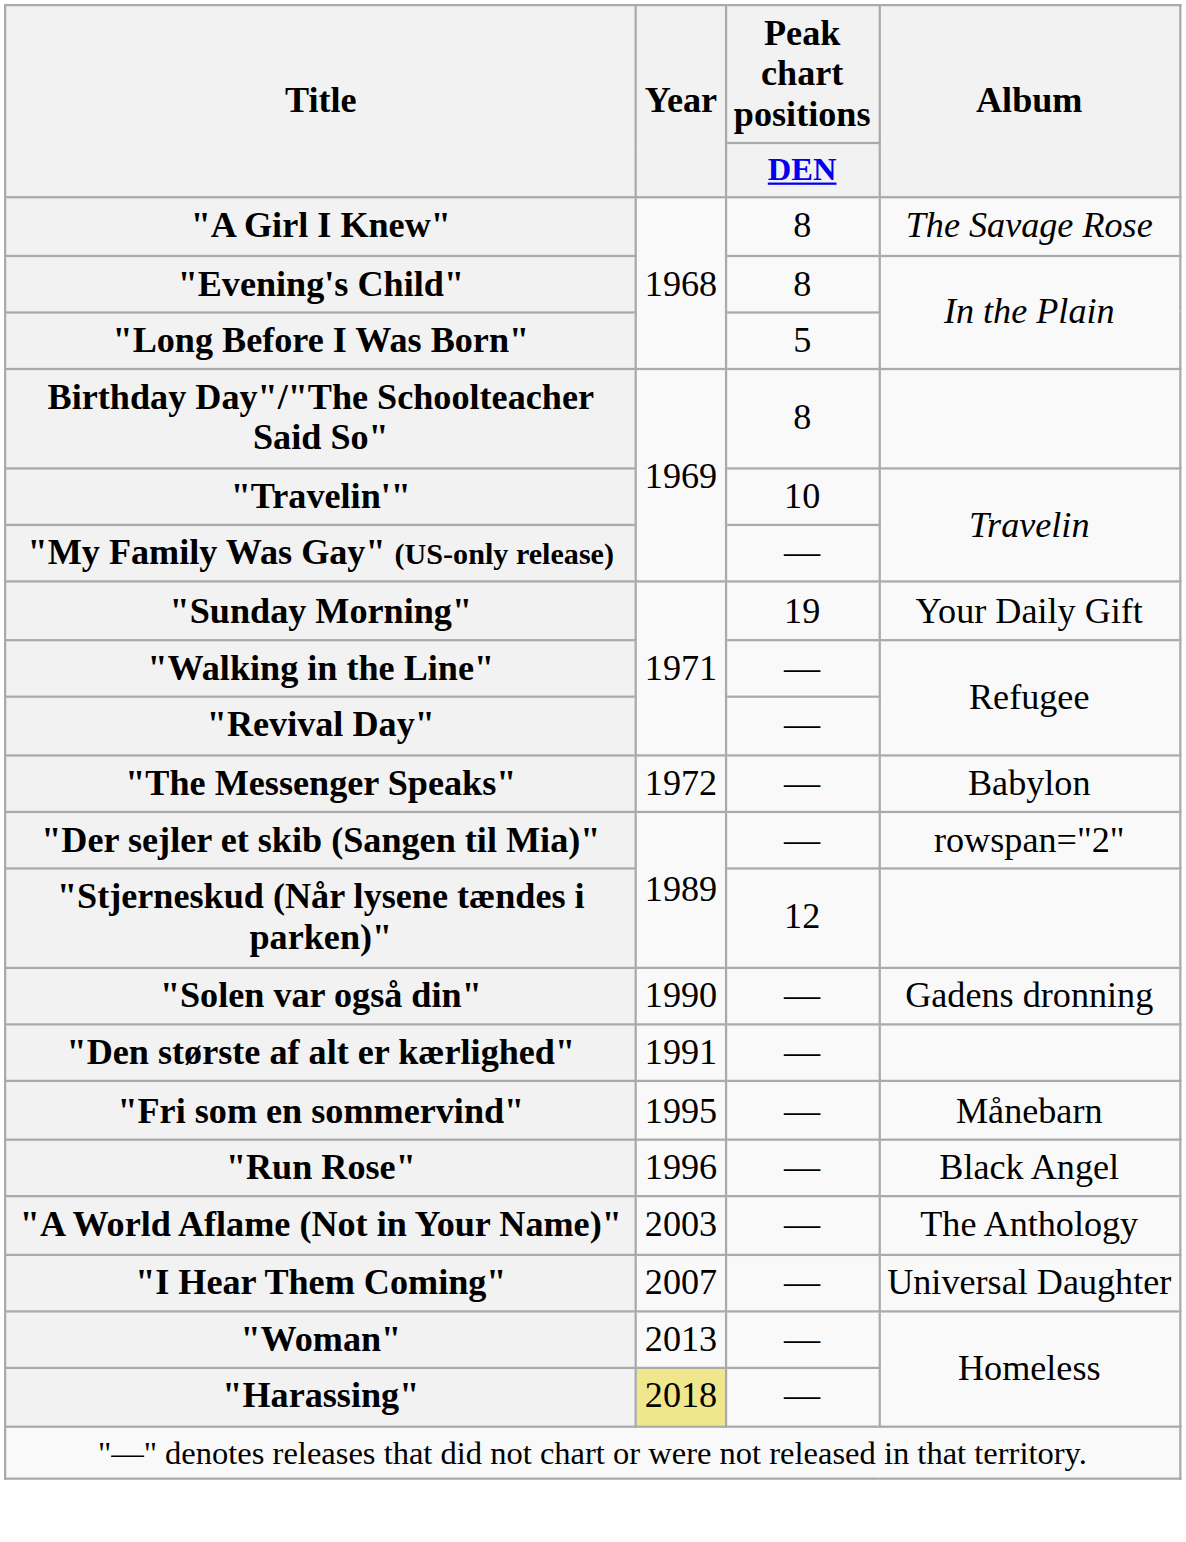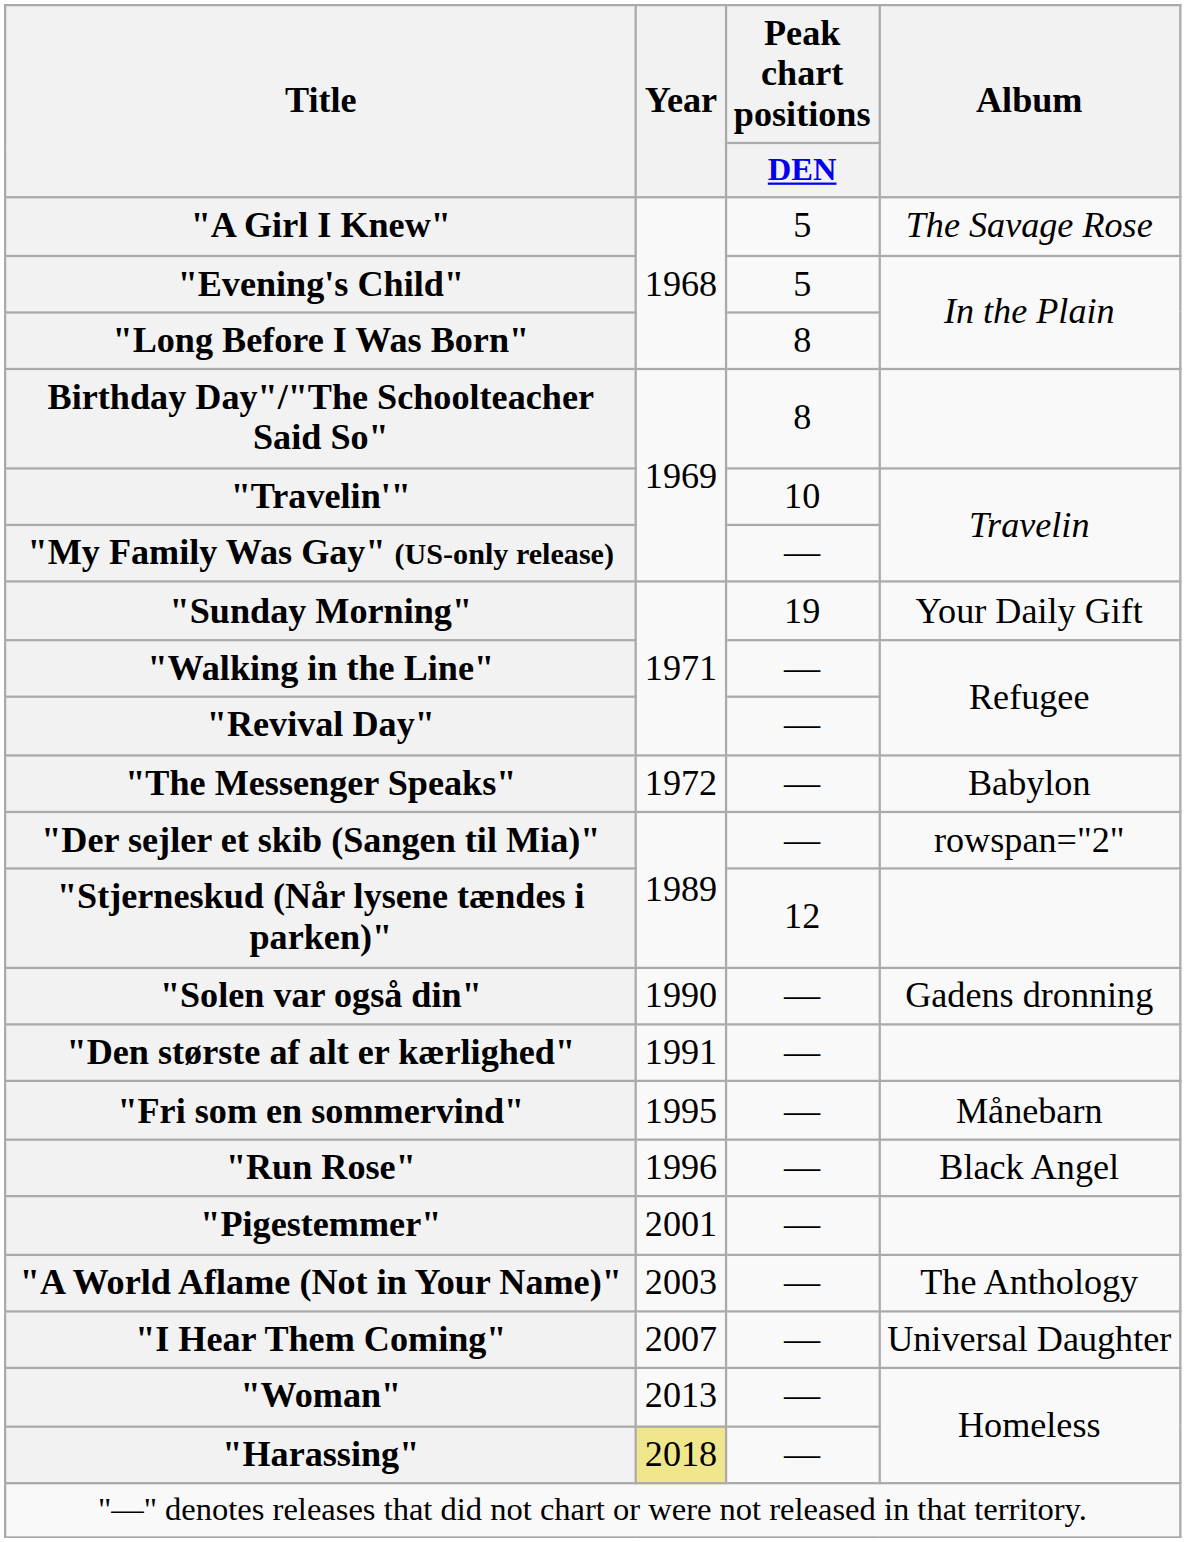"A Girl I Knew" | Peak chart positions / DEN: 8 -> 5
"Evening's Child" | Peak chart positions / DEN: 8 -> 5
"Long Before I Was Born" | Peak chart positions / DEN: 5 -> 8
+ row: "Pigestemmer" | 2001 | —
